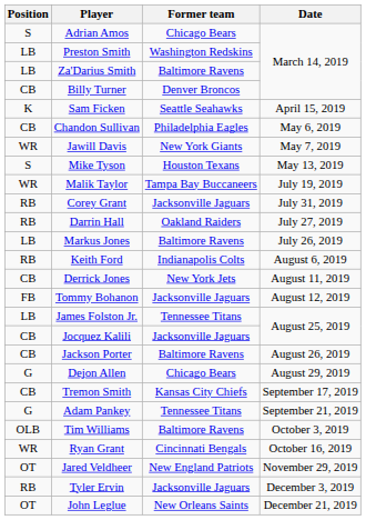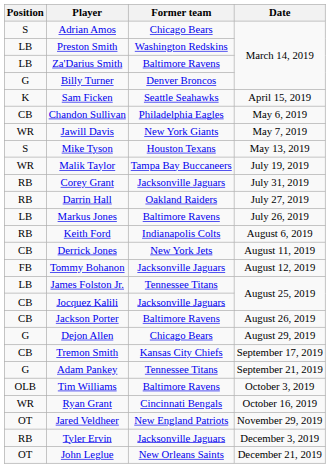Billy Turner | Position: CB -> G
